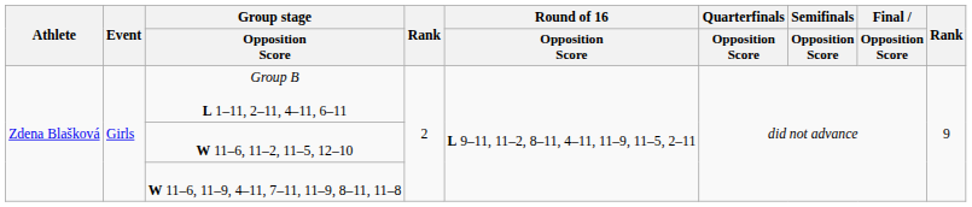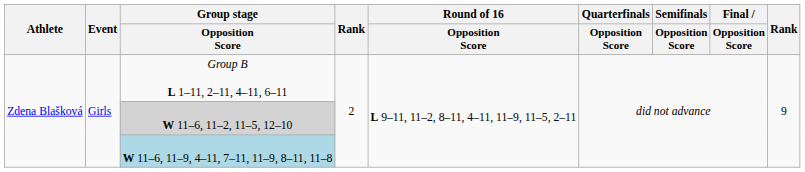W 11–6, 11–2, 11–5, 12–10 | Group stage / Opposition Score: no background -> lightgrey background
W 11–6, 11–9, 4–11, 7–11, 11–9, 8–11, 11–8 | Group stage / Opposition Score: no background -> lightblue background
